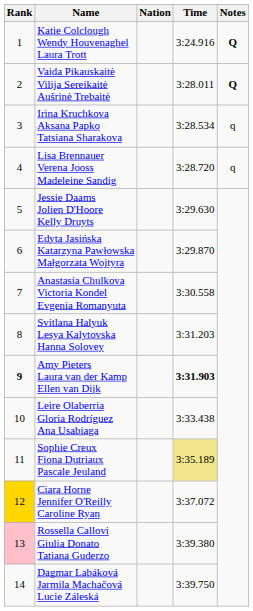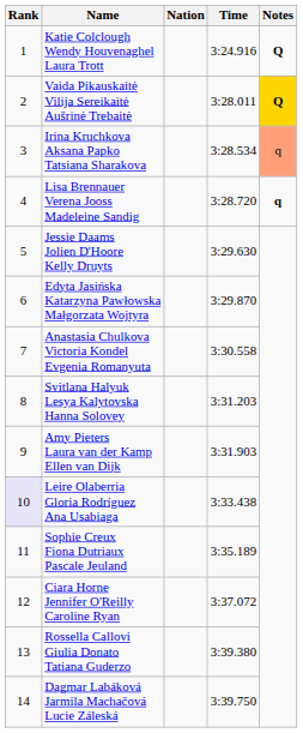Vaida Pikauskaitė Vilija Sereikaitė Aušrinė Trebaitė | Notes: no background -> gold background
Irina Kruchkova Aksana Papko Tatsiana Sharakova | Notes: no background -> lightsalmon background
Lisa Brennauer Verena Jooss Madeleine Sandig | Notes: normal -> bold
Amy Pieters Laura van der Kamp Ellen van Dijk | Rank: bold -> normal
Amy Pieters Laura van der Kamp Ellen van Dijk | Time: bold -> normal
Leire Olaberria Gloria Rodríguez Ana Usabiaga | Rank: no background -> lavender background
Sophie Creux Fiona Dutriaux Pascale Jeuland | Time: khaki background -> no background
Ciara Horne Jennifer O'Reilly Caroline Ryan | Rank: gold background -> no background
Rossella Callovi Giulia Donato Tatiana Guderzo | Rank: pink background -> no background
